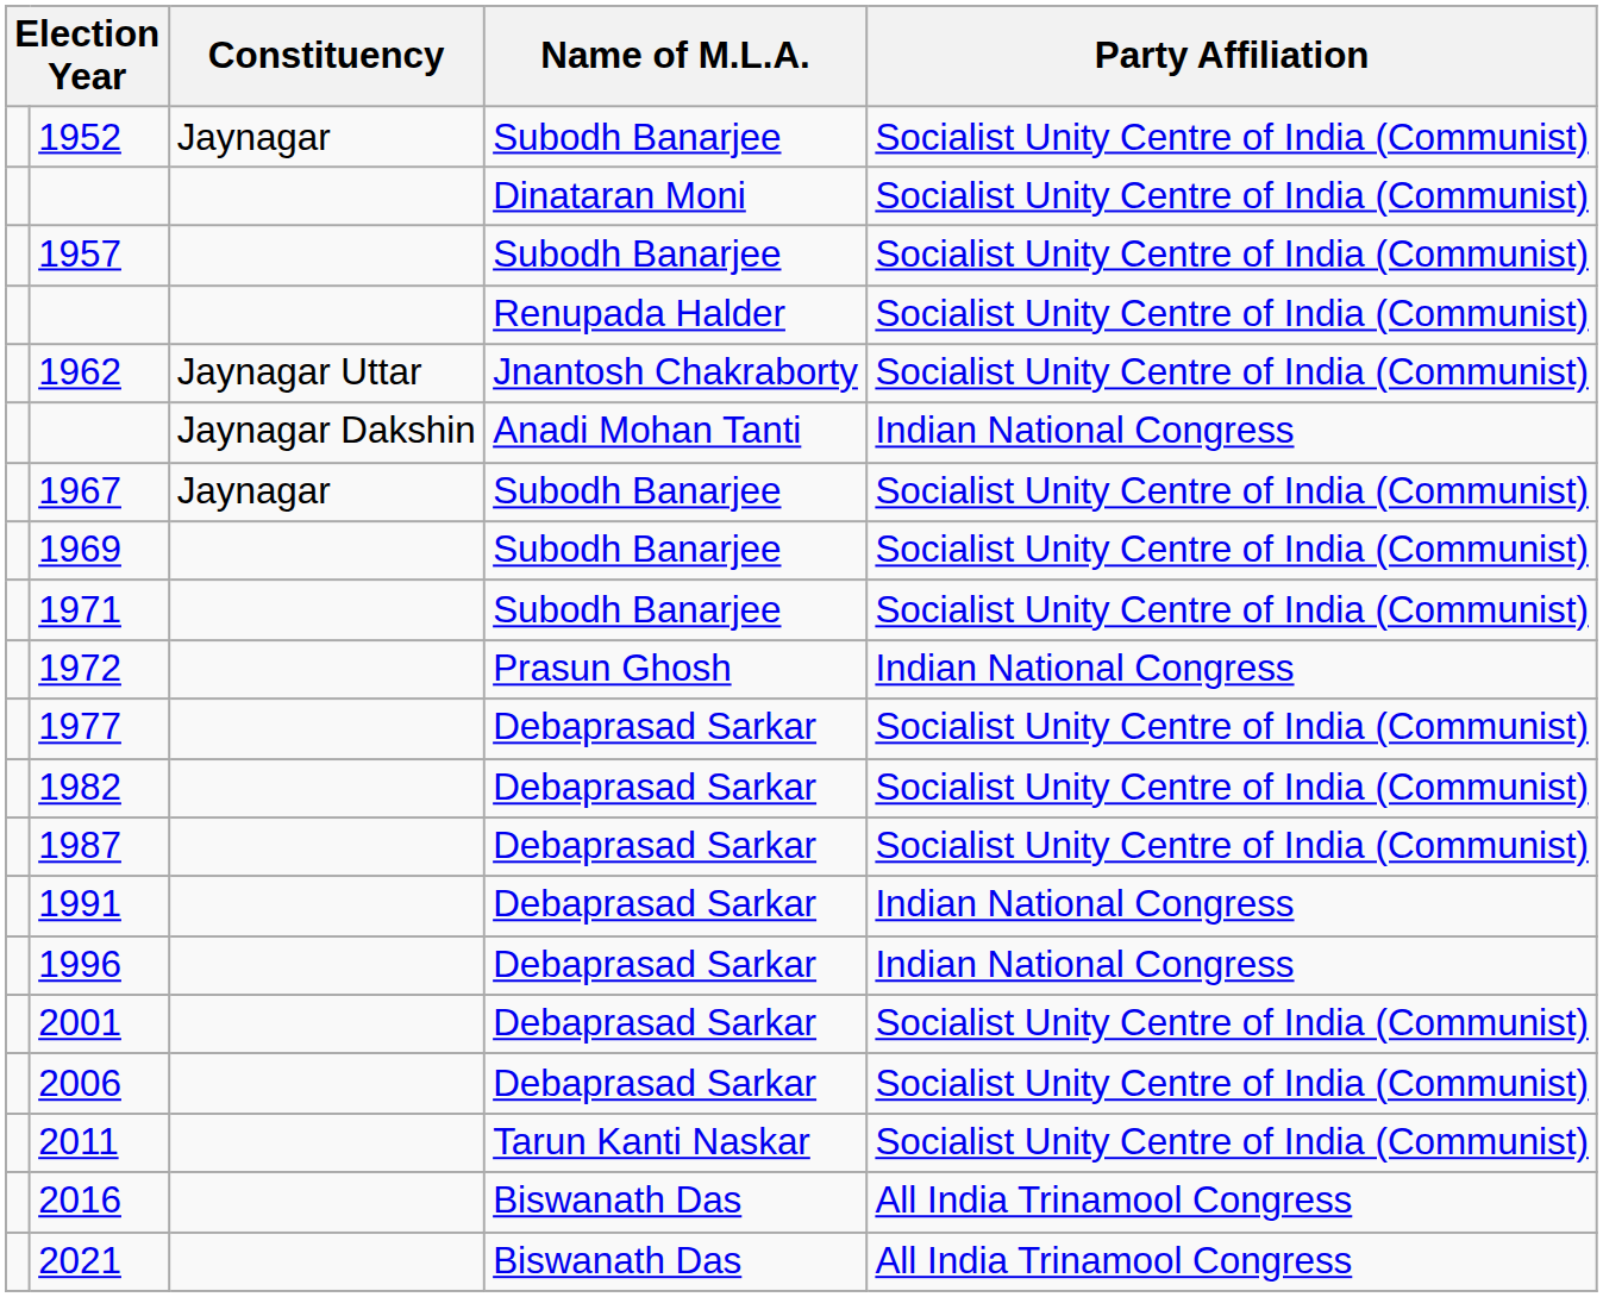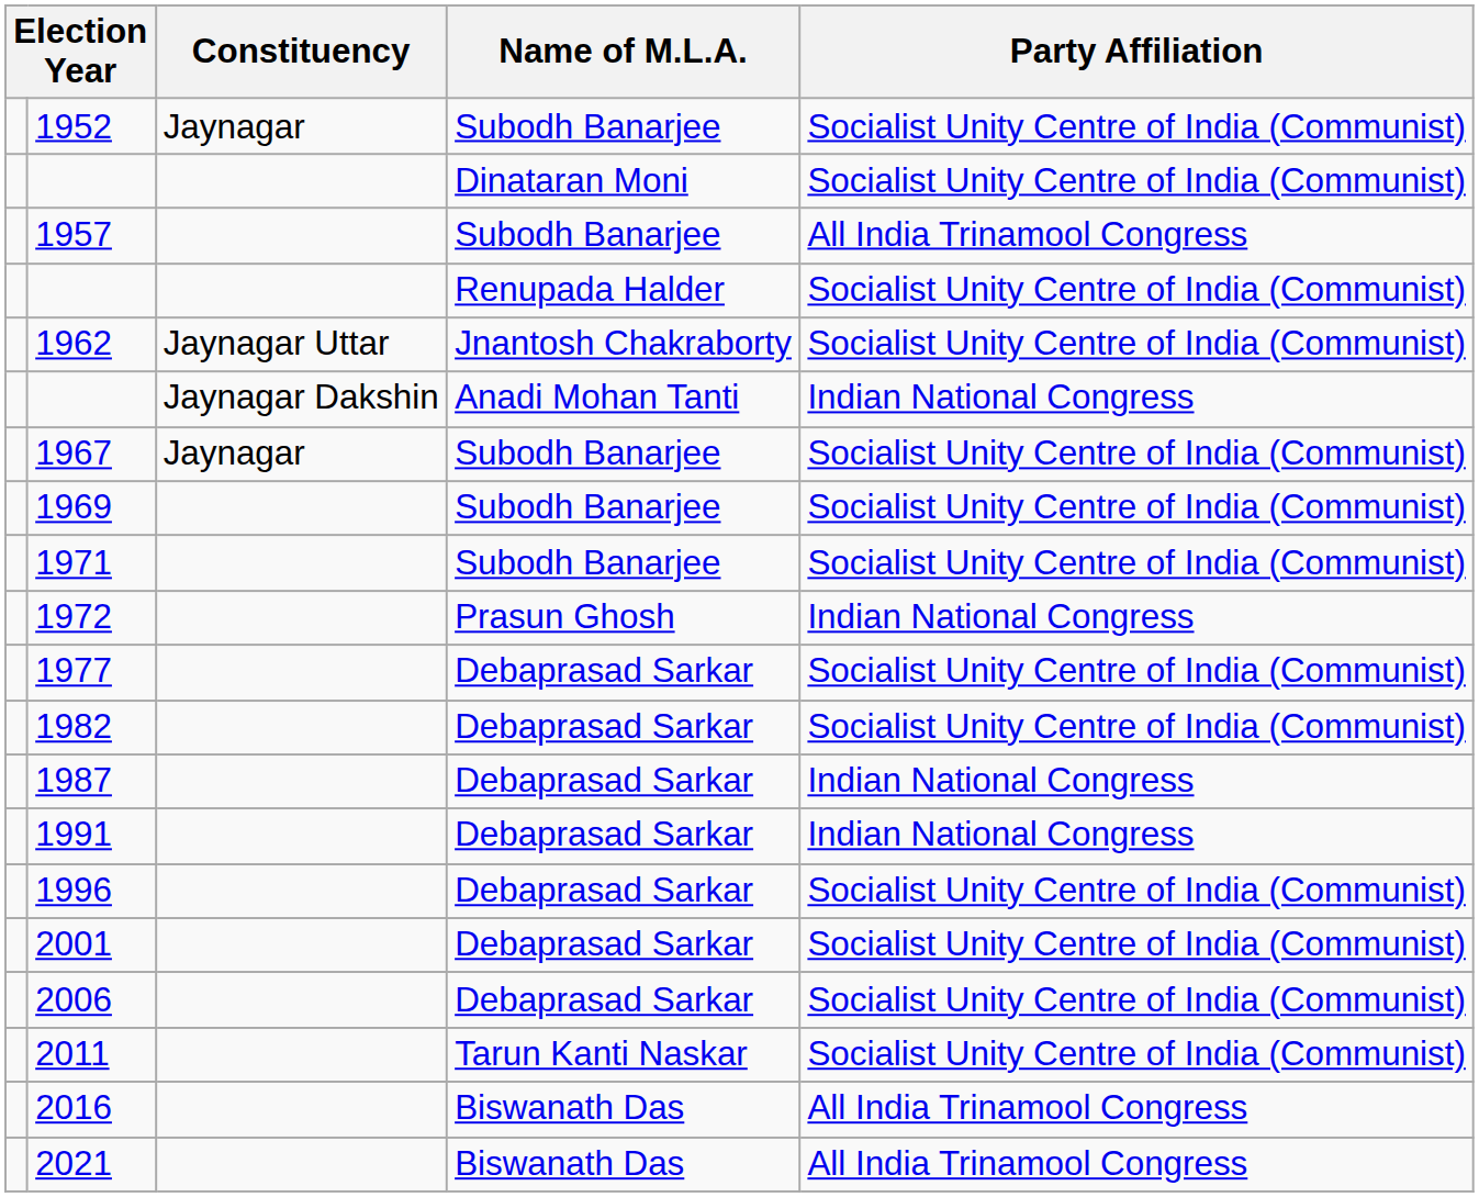1957 | Party Affiliation: Socialist Unity Centre of India (Communist) -> All India Trinamool Congress
1987 | Party Affiliation: Socialist Unity Centre of India (Communist) -> Indian National Congress
1996 | Party Affiliation: Indian National Congress -> Socialist Unity Centre of India (Communist)
